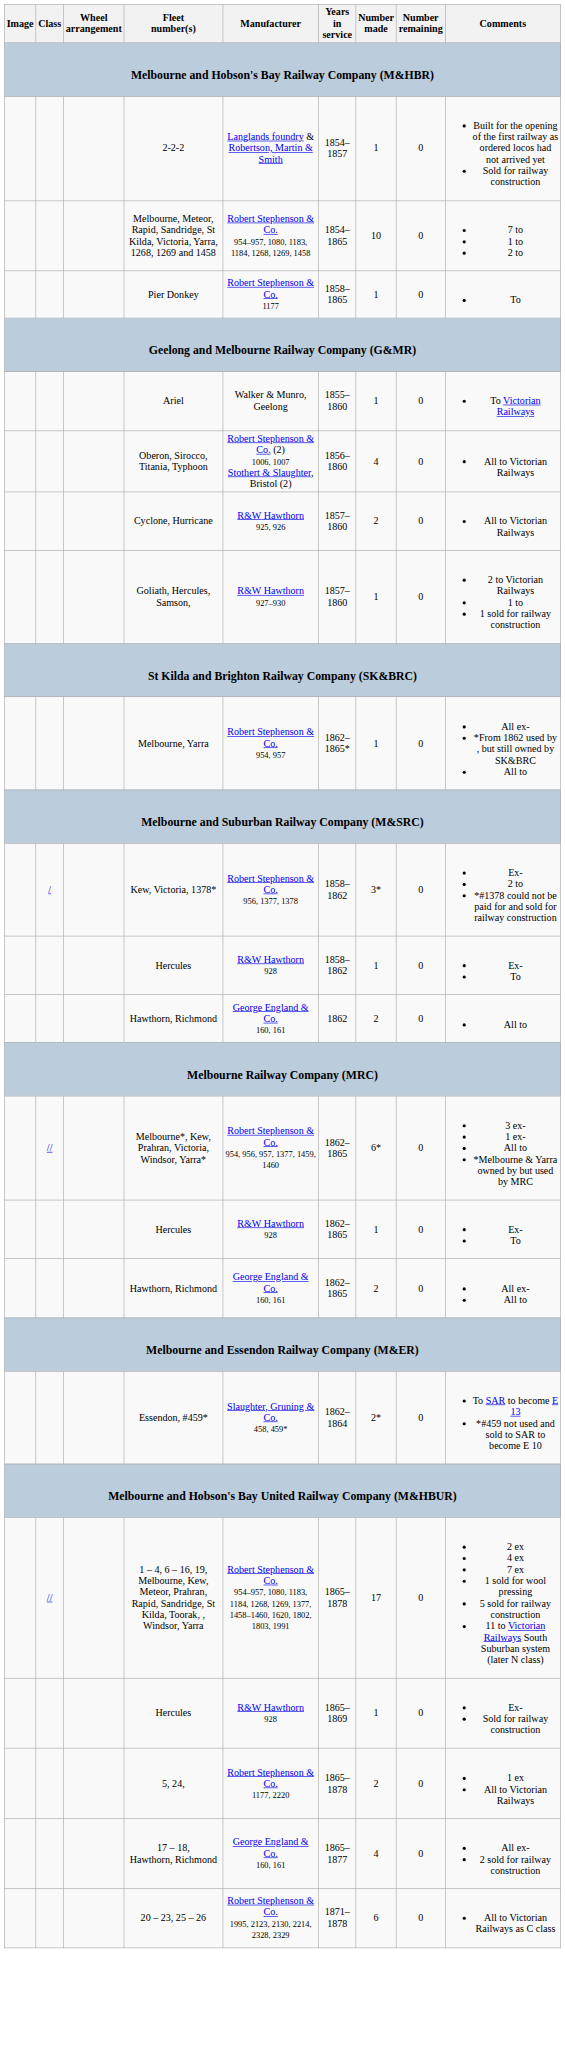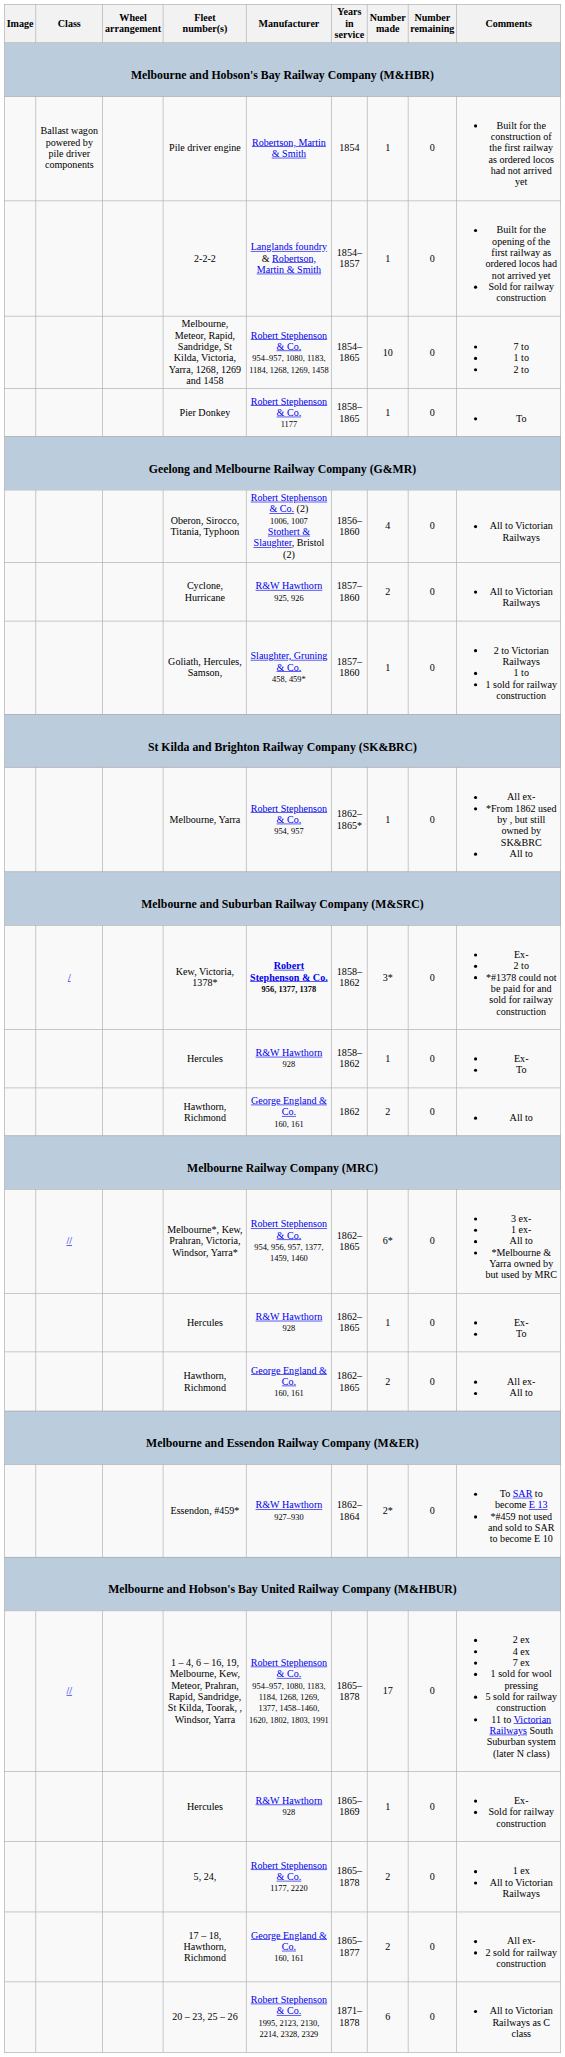+ row: Ballast wagon powered by pile driver components | Pile driver engine | Robertson, Martin & Smith | 1854 | 1 | 0 | Built for the construction of the first railway as ordered locos had not arrived yet
- row: Ariel | Walker & Munro, Geelong | 1855–1860 | 1 | 0 | To Victorian Railways
Goliath, Hercules, Samson, | Manufacturer: R&W Hawthorn 927–930 -> Slaughter, Gruning & Co. 458, 459*
Kew, Victoria, 1378* | Manufacturer: normal -> bold
Essendon, #459* | Manufacturer: Slaughter, Gruning & Co. 458, 459* -> R&W Hawthorn 927–930
17 – 18, Hawthorn, Richmond | Number made: 4 -> 2
